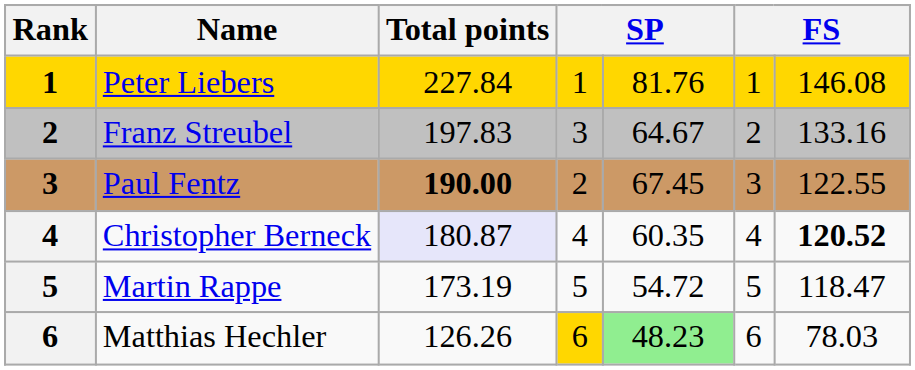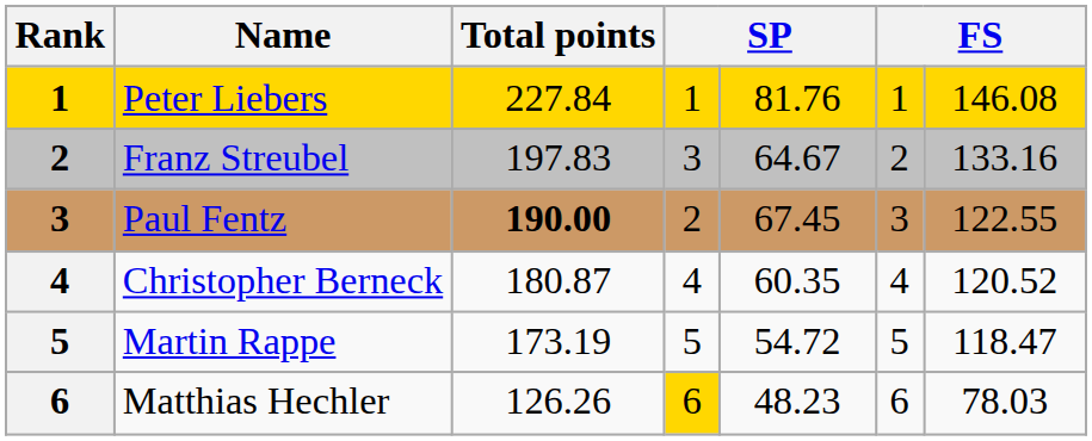Christopher Berneck | Total points: lavender background -> no background
Christopher Berneck | column 7: bold -> normal
Matthias Hechler | column 5: lightgreen background -> no background
